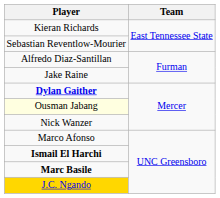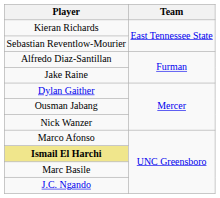Dylan Gaither | Player: bold -> normal
Ousman Jabang | Player: lightyellow background -> no background
Ismail El Harchi | Player: no background -> khaki background
Marc Basile | Player: bold -> normal
J.C. Ngando | Player: gold background -> no background
